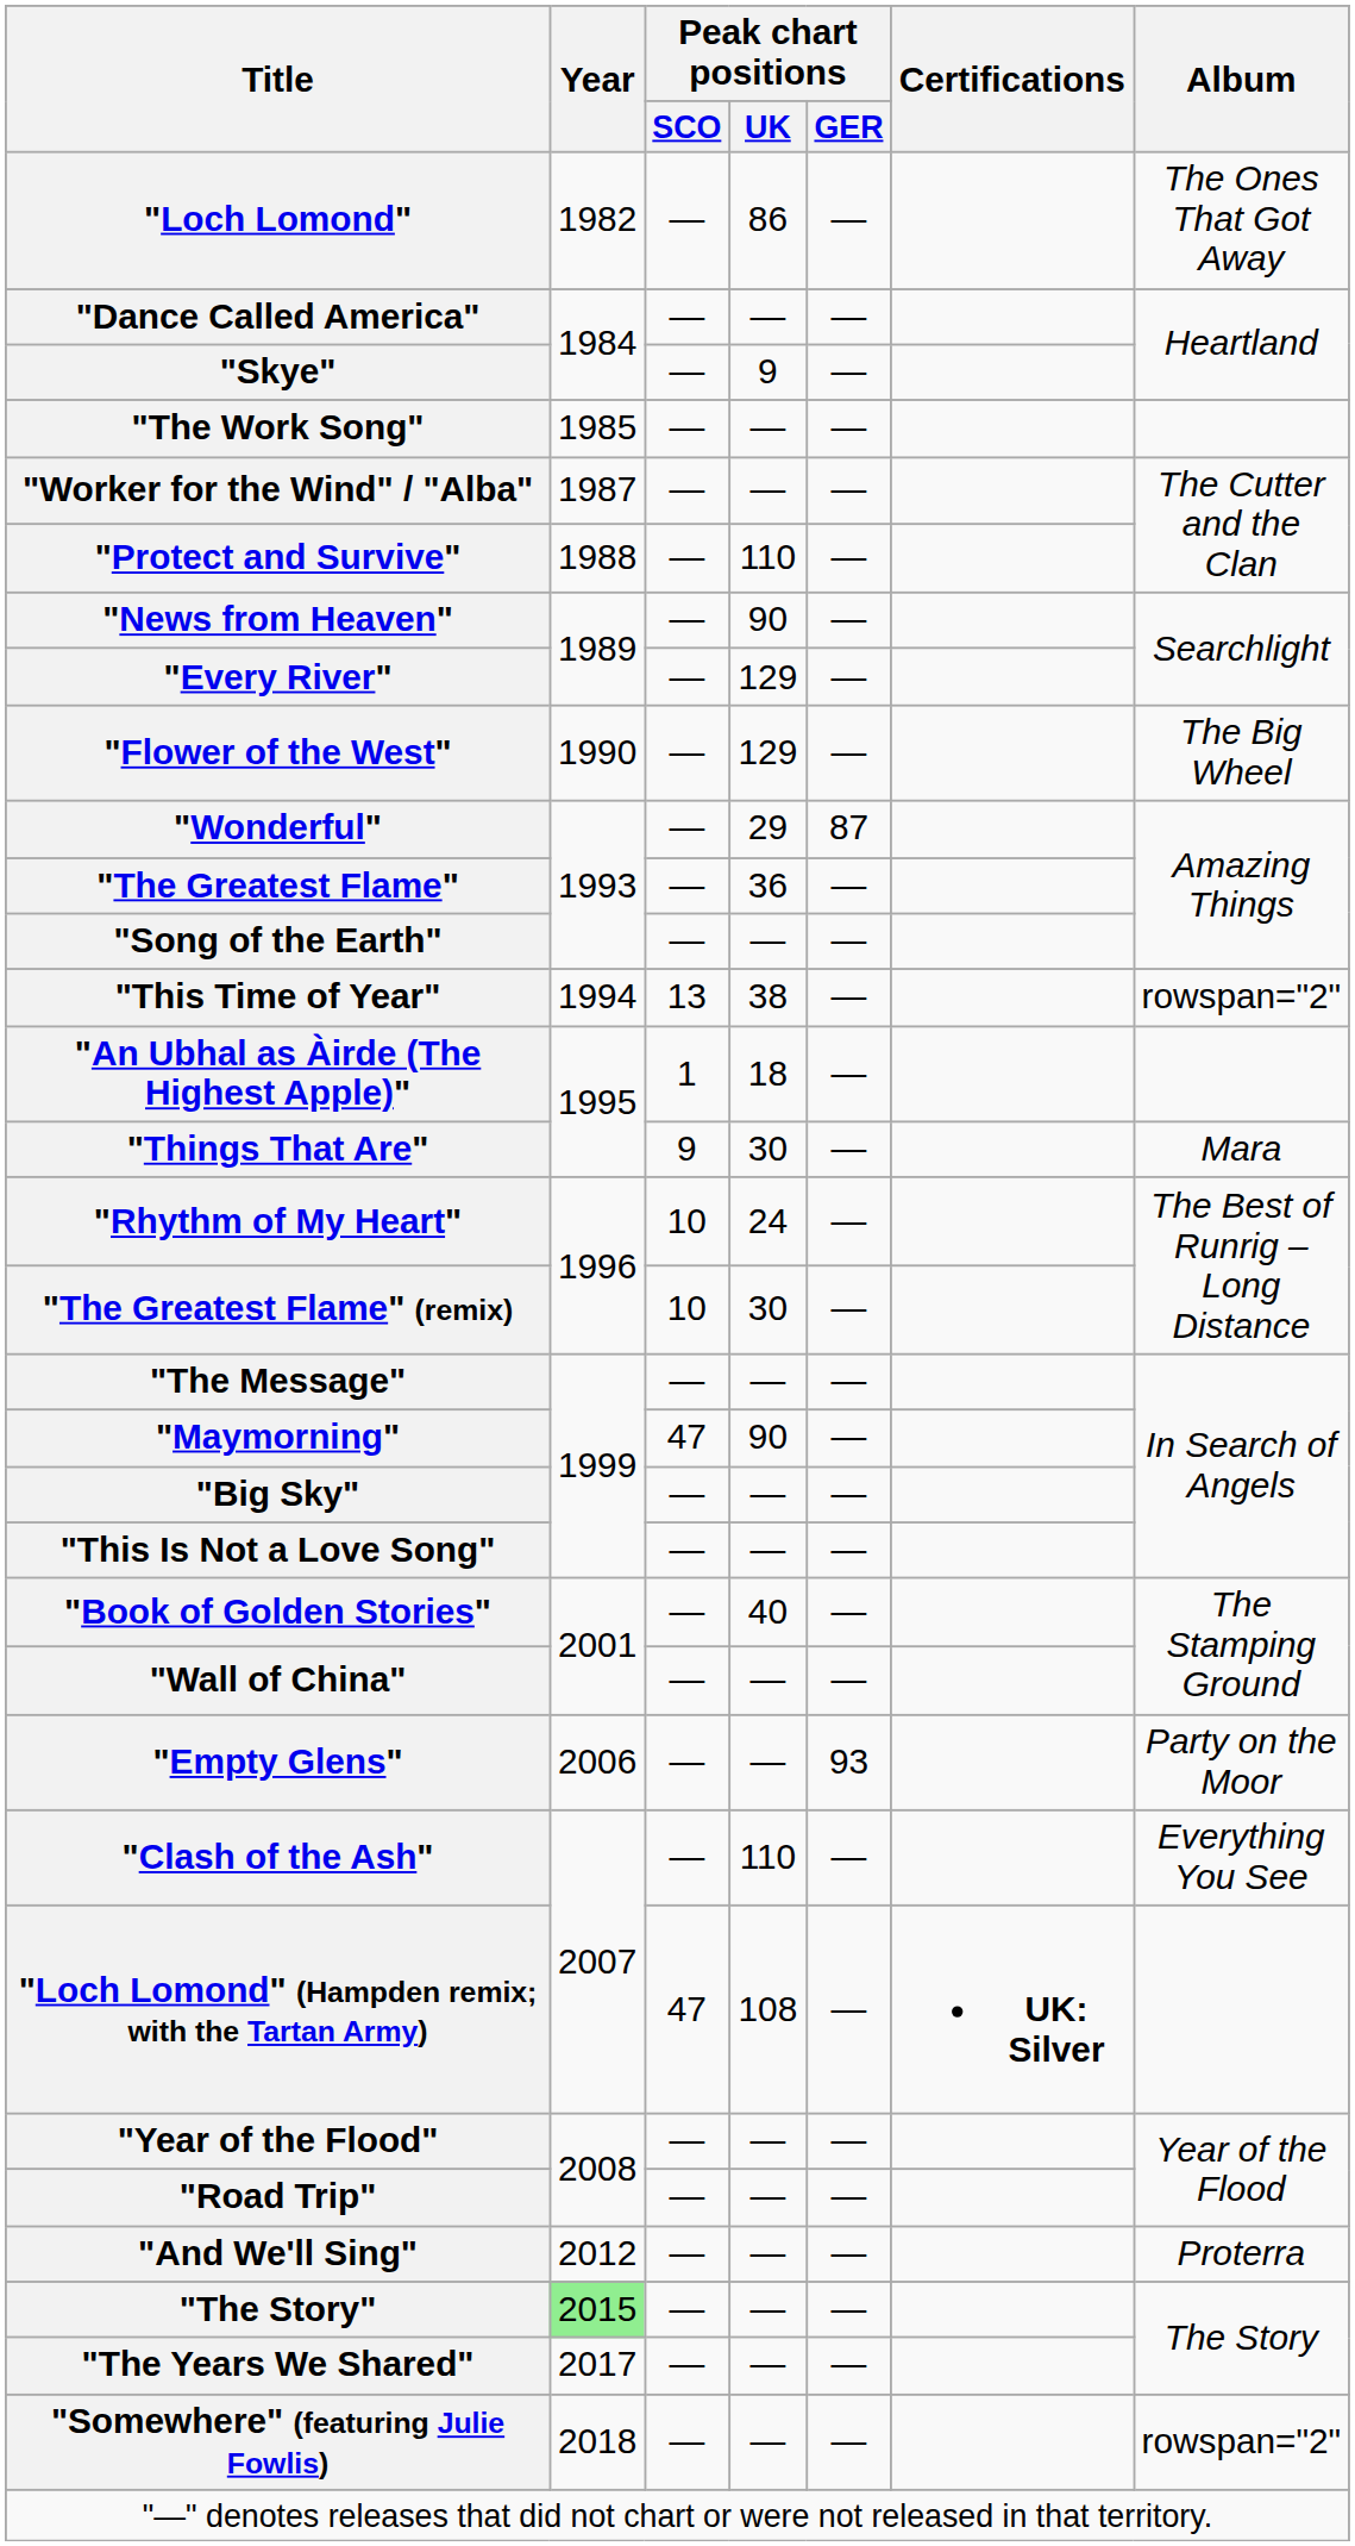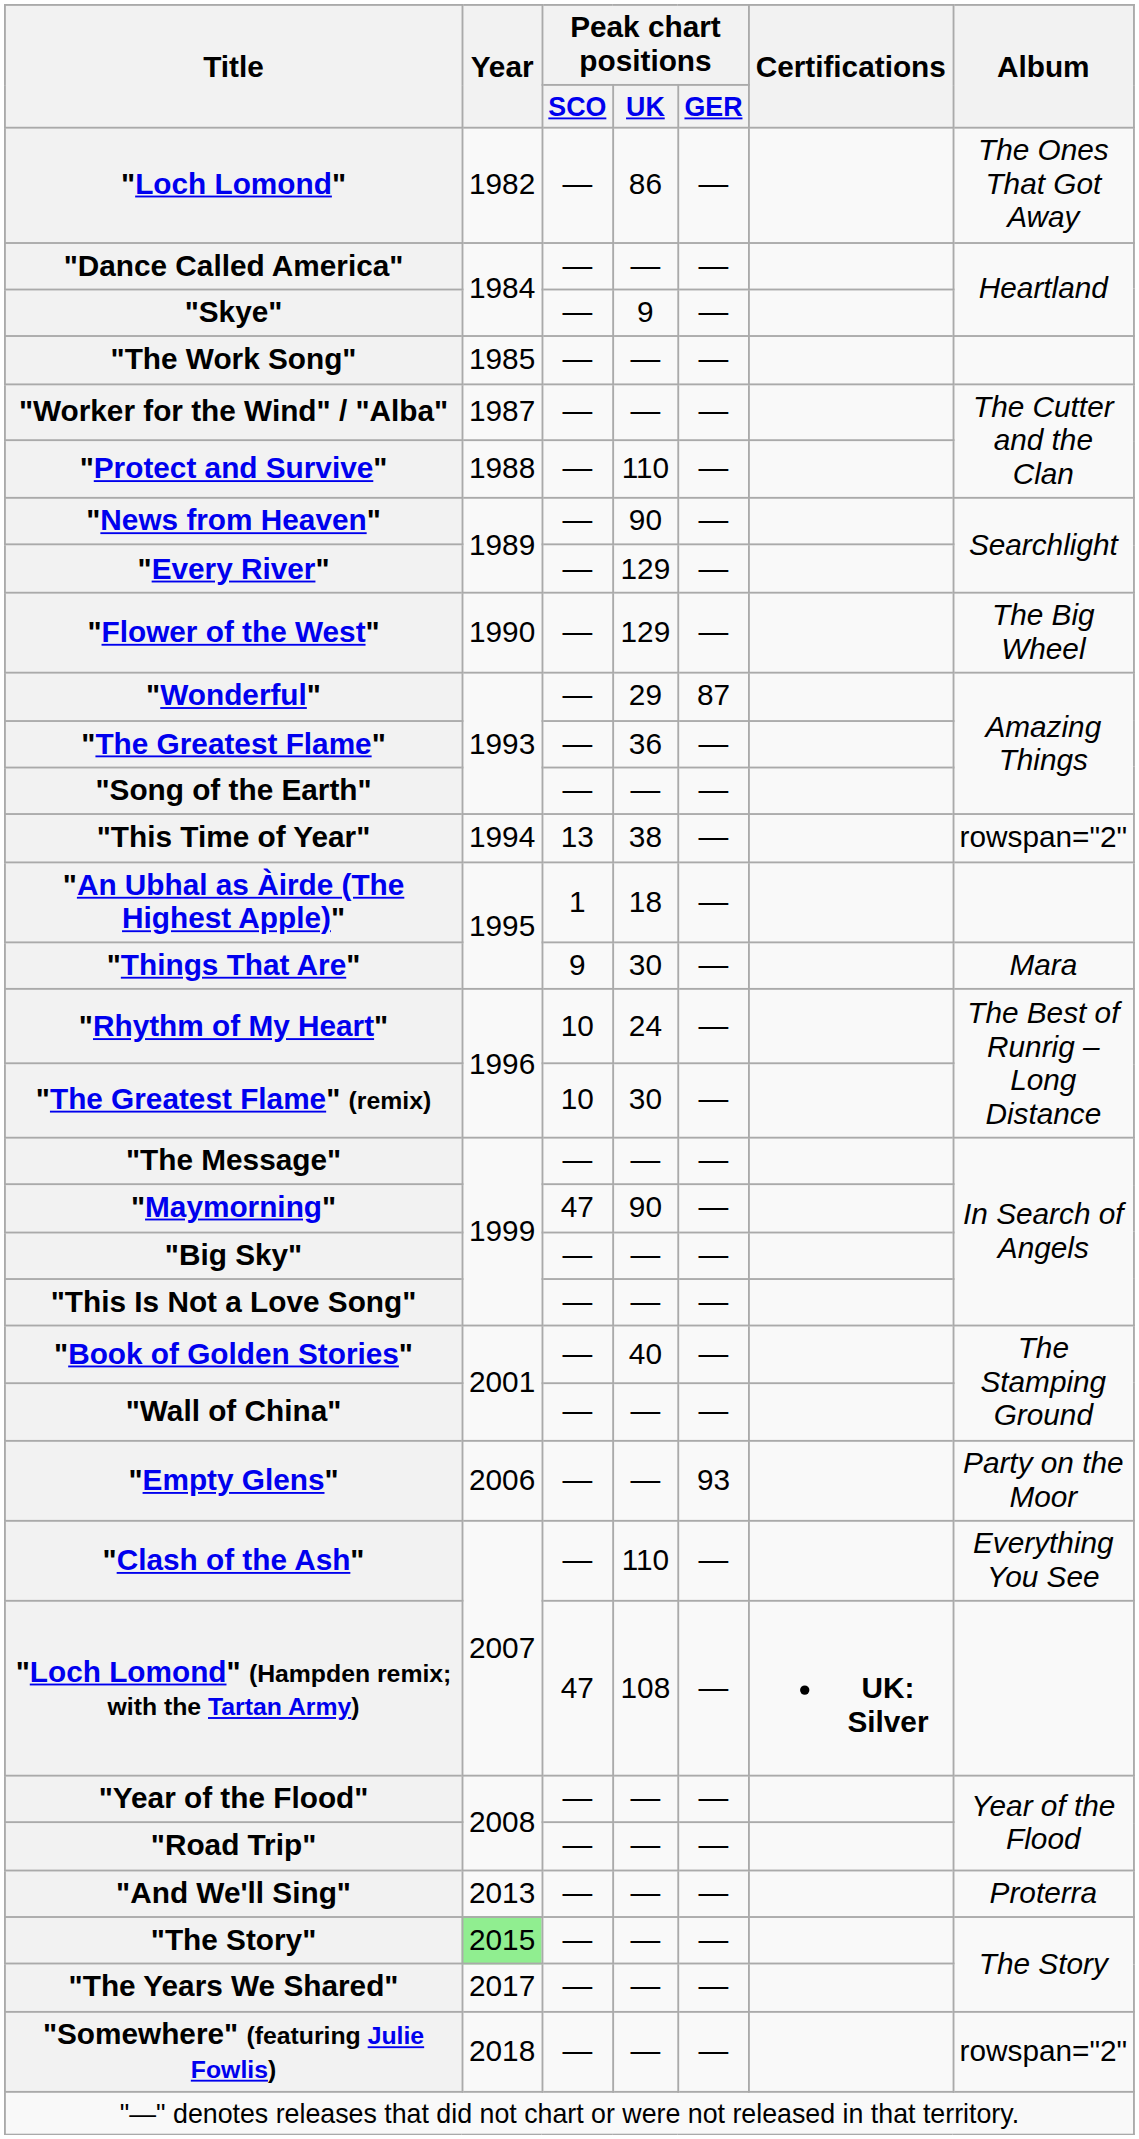"And We'll Sing" | Year: 2012 -> 2013
